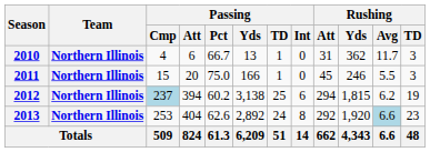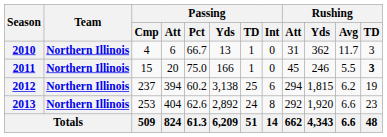2011 | Rushing / TD: normal -> bold
2012 | Passing / Cmp: lightblue background -> no background
2013 | Rushing / Avg: lightblue background -> no background
